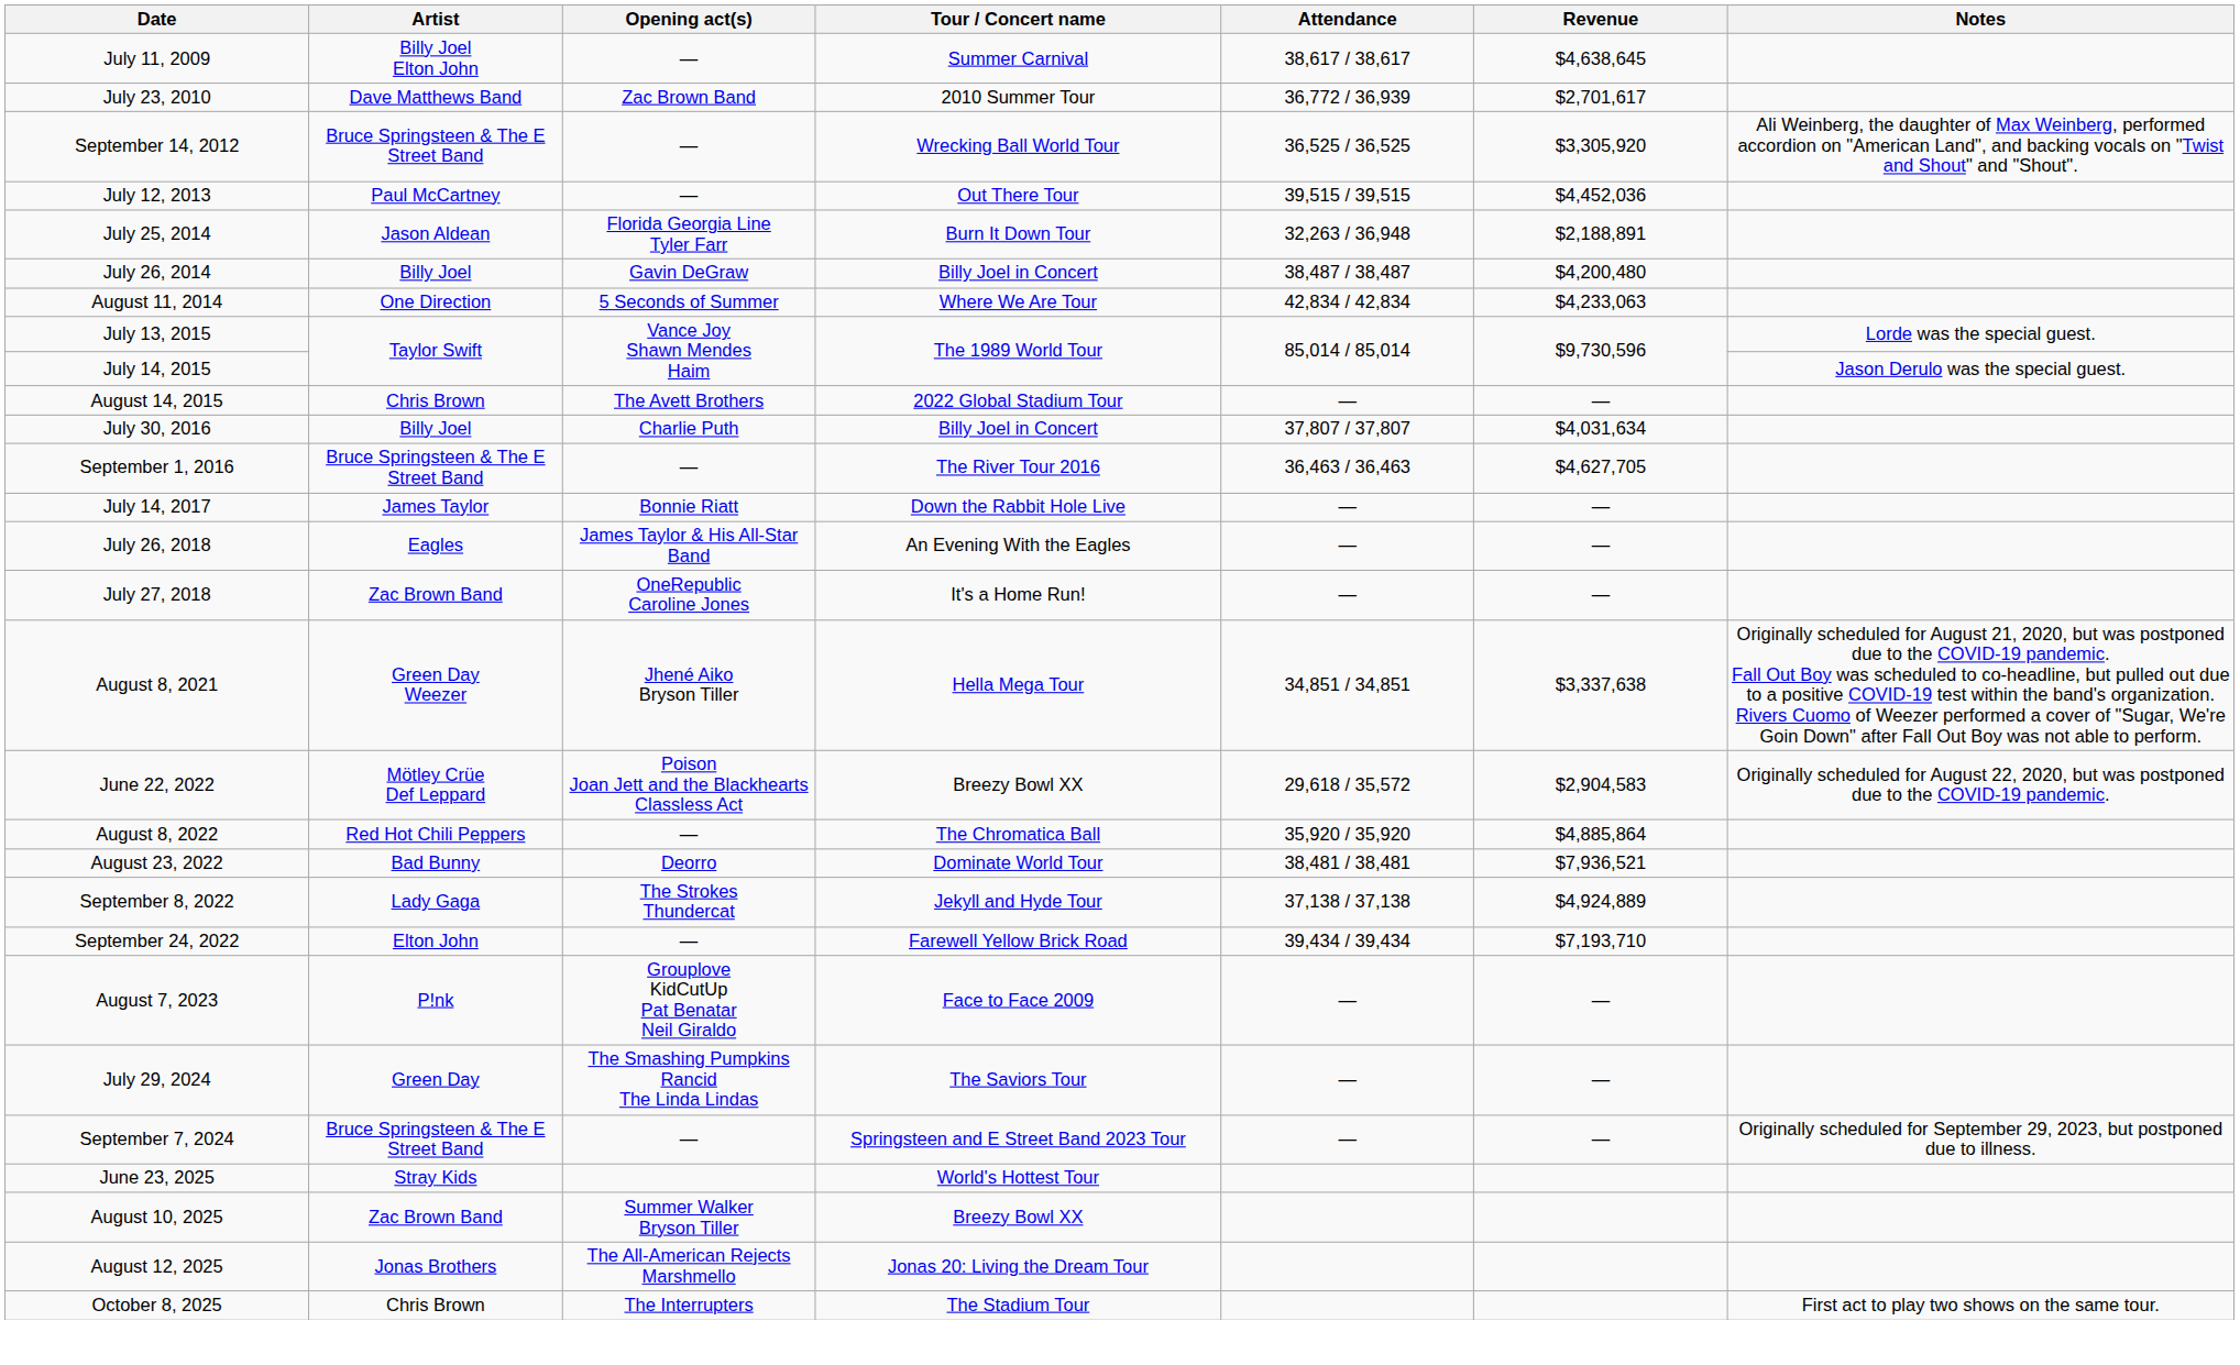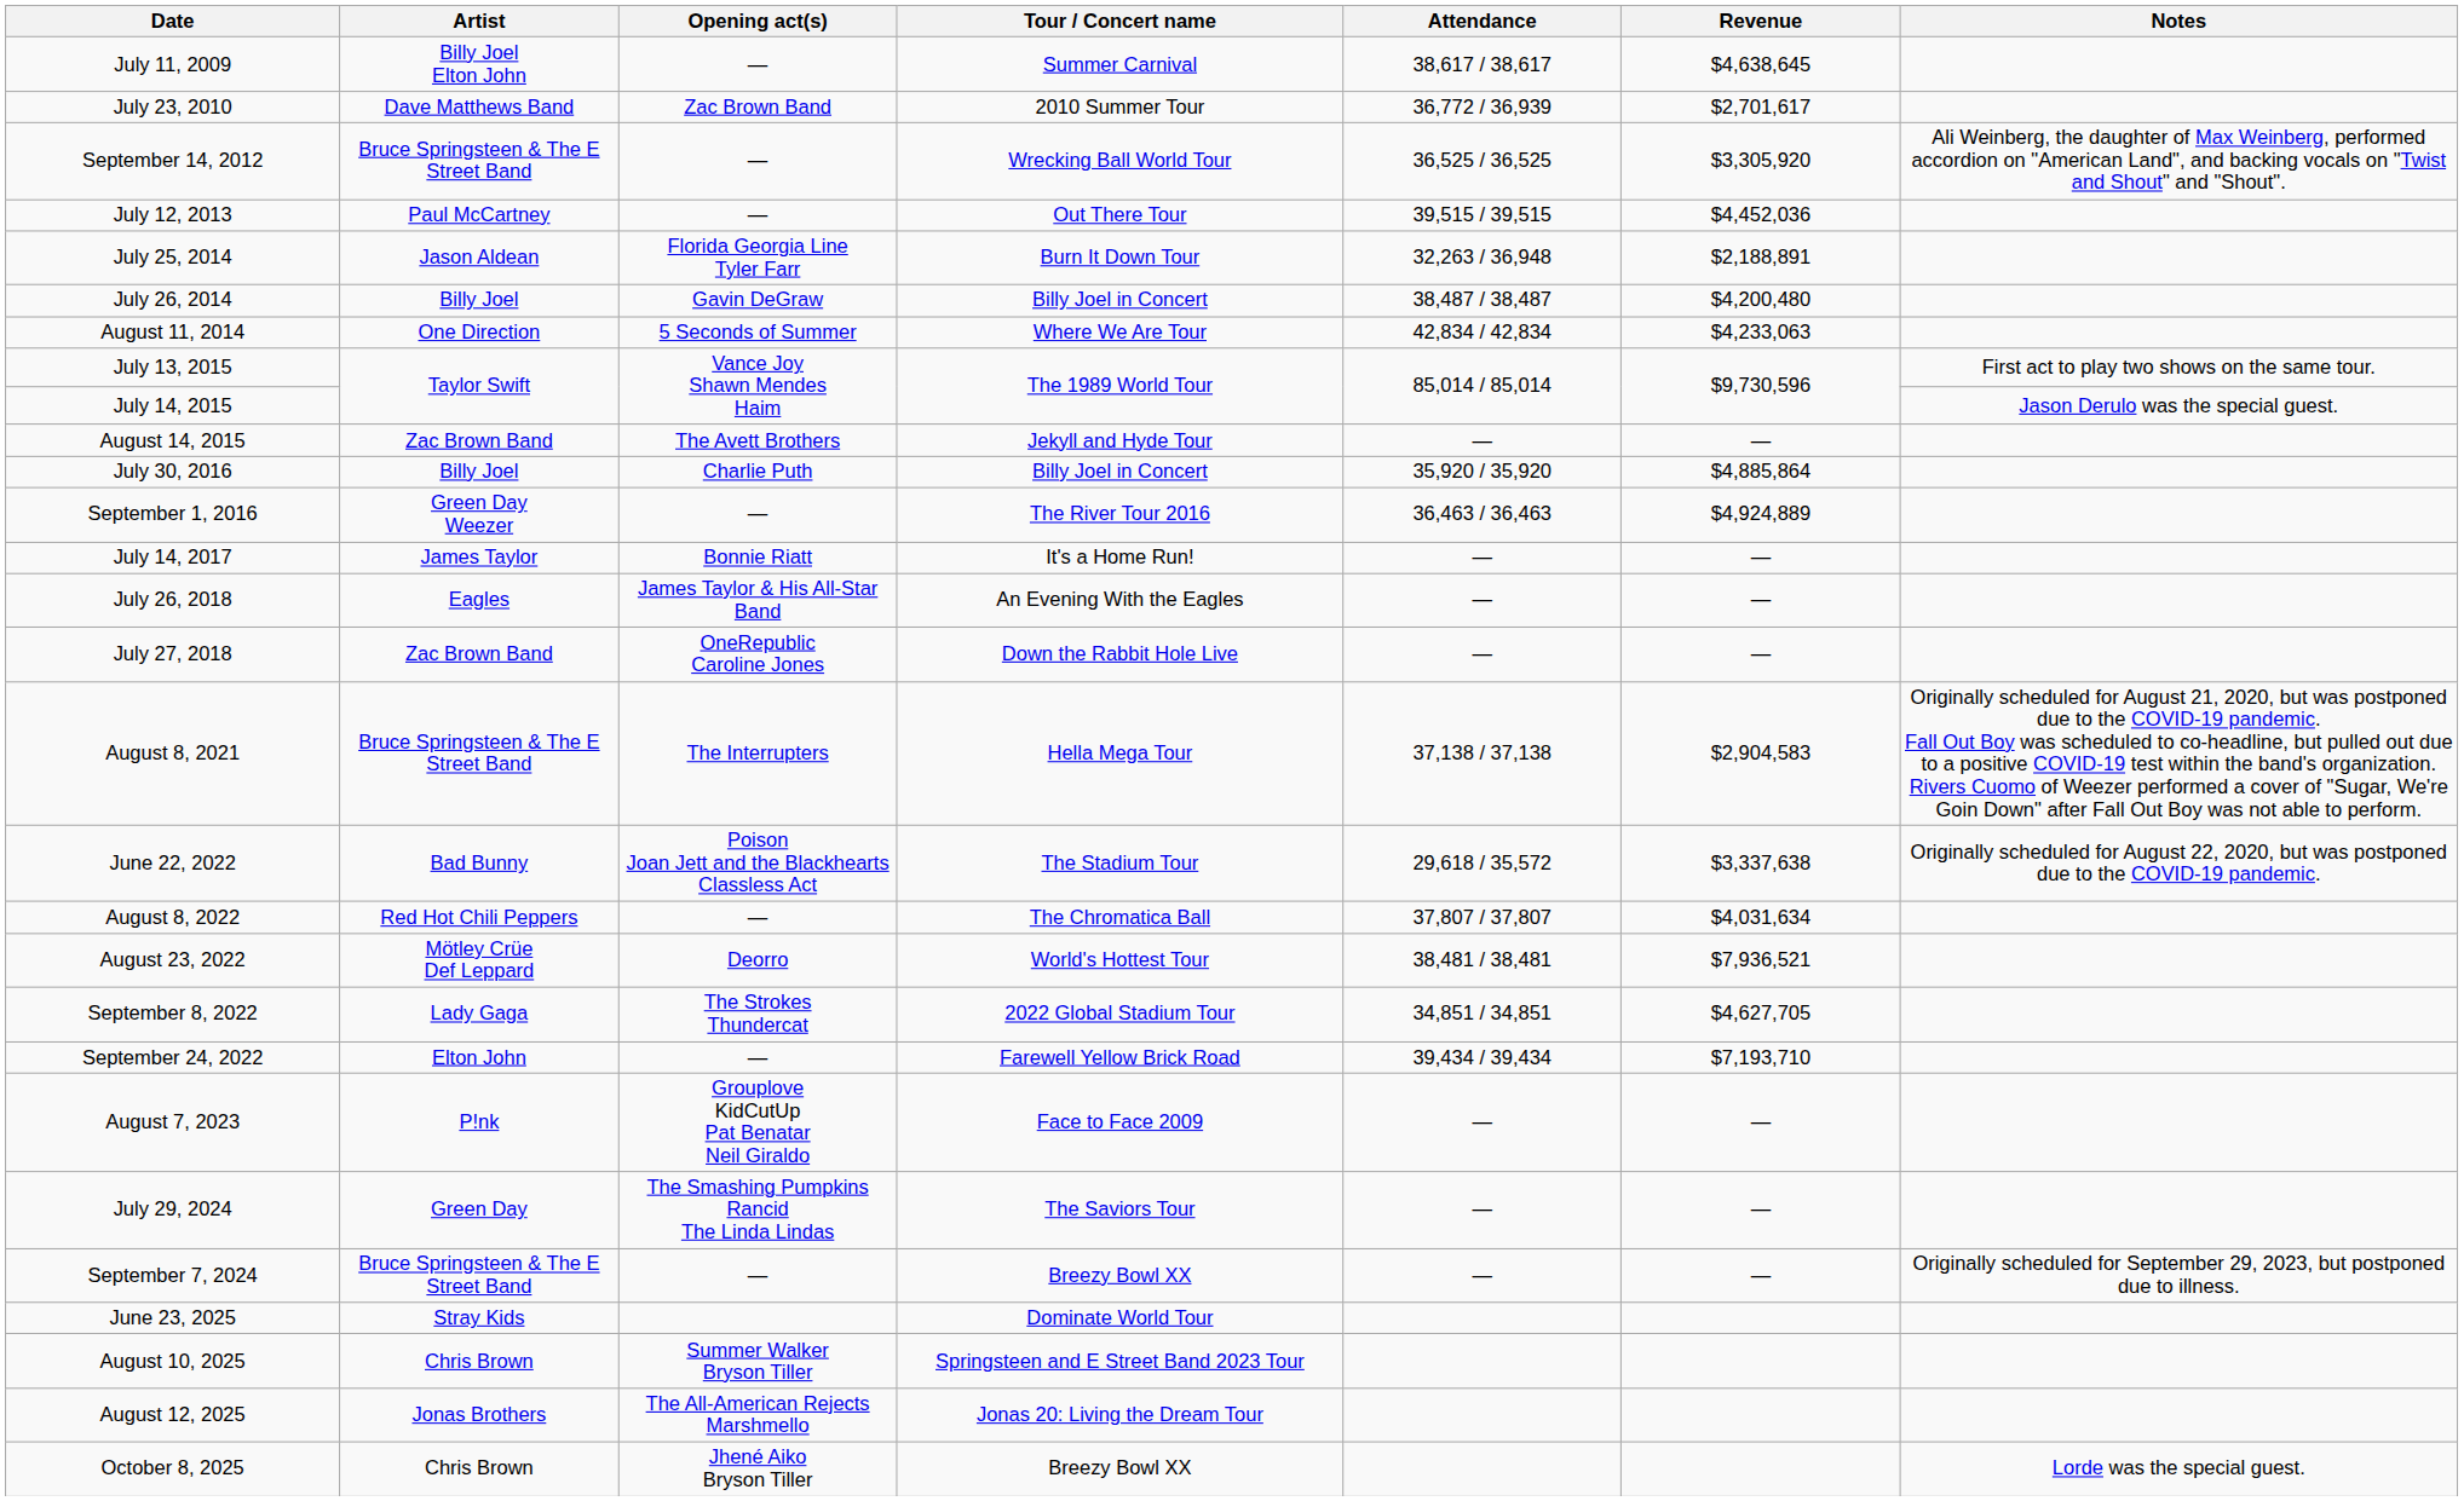July 13, 2015 | Notes: Lorde was the special guest. -> First act to play two shows on the same tour.
August 14, 2015 | Artist: Chris Brown -> Zac Brown Band
August 14, 2015 | Tour / Concert name: 2022 Global Stadium Tour -> Jekyll and Hyde Tour
July 30, 2016 | Attendance: 37,807 / 37,807 -> 35,920 / 35,920
July 30, 2016 | Revenue: $4,031,634 -> $4,885,864
September 1, 2016 | Artist: Bruce Springsteen & The E Street Band -> Green Day Weezer
September 1, 2016 | Revenue: $4,627,705 -> $4,924,889
July 14, 2017 | Tour / Concert name: Down the Rabbit Hole Live -> It's a Home Run!
July 27, 2018 | Tour / Concert name: It's a Home Run! -> Down the Rabbit Hole Live
August 8, 2021 | Artist: Green Day Weezer -> Bruce Springsteen & The E Street Band
August 8, 2021 | Opening act(s): Jhené Aiko Bryson Tiller -> The Interrupters
August 8, 2021 | Attendance: 34,851 / 34,851 -> 37,138 / 37,138
August 8, 2021 | Revenue: $3,337,638 -> $2,904,583
June 22, 2022 | Artist: Mötley Crüe Def Leppard -> Bad Bunny
June 22, 2022 | Tour / Concert name: Breezy Bowl XX -> The Stadium Tour
June 22, 2022 | Revenue: $2,904,583 -> $3,337,638
August 8, 2022 | Attendance: 35,920 / 35,920 -> 37,807 / 37,807
August 8, 2022 | Revenue: $4,885,864 -> $4,031,634
August 23, 2022 | Artist: Bad Bunny -> Mötley Crüe Def Leppard
August 23, 2022 | Tour / Concert name: Dominate World Tour -> World's Hottest Tour
September 8, 2022 | Tour / Concert name: Jekyll and Hyde Tour -> 2022 Global Stadium Tour
September 8, 2022 | Attendance: 37,138 / 37,138 -> 34,851 / 34,851
September 8, 2022 | Revenue: $4,924,889 -> $4,627,705
September 7, 2024 | Tour / Concert name: Springsteen and E Street Band 2023 Tour -> Breezy Bowl XX
June 23, 2025 | Tour / Concert name: World's Hottest Tour -> Dominate World Tour
August 10, 2025 | Artist: Zac Brown Band -> Chris Brown
August 10, 2025 | Tour / Concert name: Breezy Bowl XX -> Springsteen and E Street Band 2023 Tour
October 8, 2025 | Opening act(s): The Interrupters -> Jhené Aiko Bryson Tiller
October 8, 2025 | Tour / Concert name: The Stadium Tour -> Breezy Bowl XX
October 8, 2025 | Notes: First act to play two shows on the same tour. -> Lorde was the special guest.
